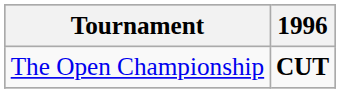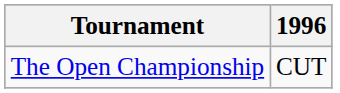The Open Championship | 1996: bold -> normal
